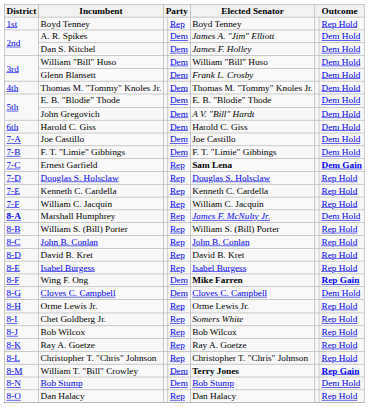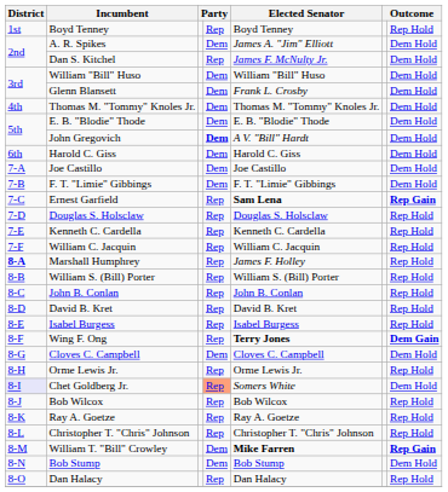Dan S. Kitchel | column 4: Dem -> Rep
Dan S. Kitchel | Elected Senator: James F. Holley -> James F. McNulty Jr.
John Gregovich | column 4: normal -> bold
Ernest Garfield | column 7: Dem Gain -> Rep Gain
Marshall Humphrey | Elected Senator: James F. McNulty Jr. -> James F. Holley
Marshall Humphrey | column 7: Dem Hold -> Rep Hold
Wing F. Ong | column 4: Dem -> Rep
Wing F. Ong | Elected Senator: Mike Farren -> Terry Jones
Wing F. Ong | column 7: Rep Gain -> Dem Gain
Chet Goldberg Jr. | District: no background -> lavender background
Chet Goldberg Jr. | column 4: no background -> lightsalmon background
Chet Goldberg Jr. | column 7: Rep Hold -> Dem Hold
William T. "Bill" Crowley | Elected Senator: Terry Jones -> Mike Farren
